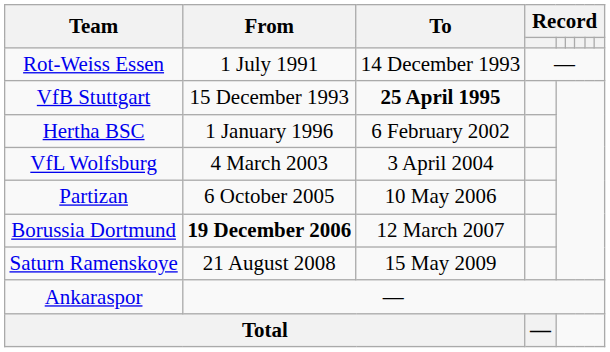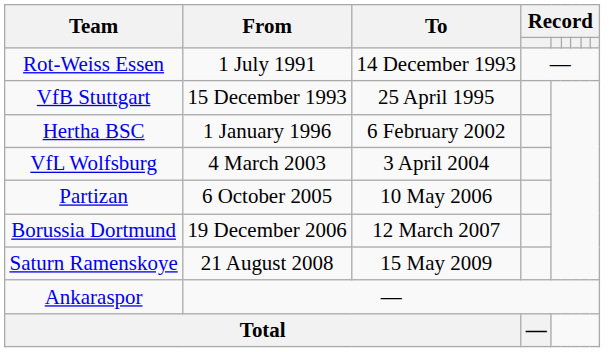VfB Stuttgart | To: bold -> normal
Borussia Dortmund | From: bold -> normal
